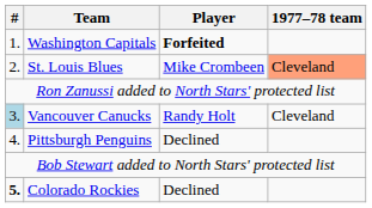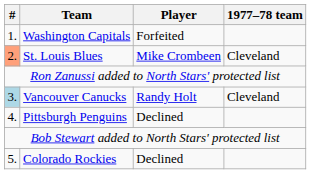Washington Capitals | Player: bold -> normal
St. Louis Blues | #: no background -> lightsalmon background
St. Louis Blues | 1977–78 team: lightsalmon background -> no background
Colorado Rockies | #: bold -> normal
